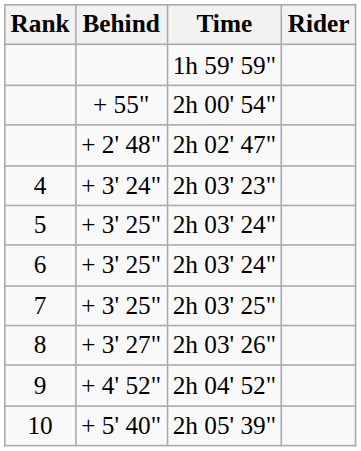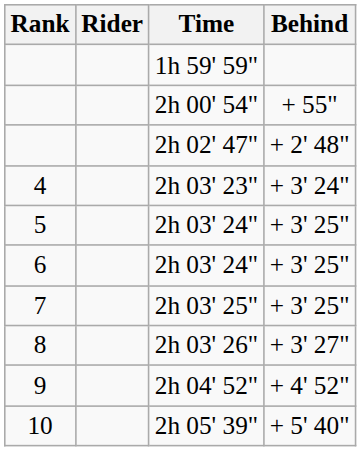columns swapped: Rider <-> Behind
